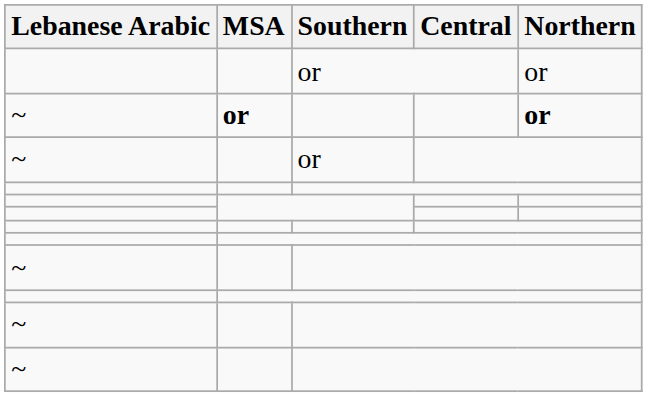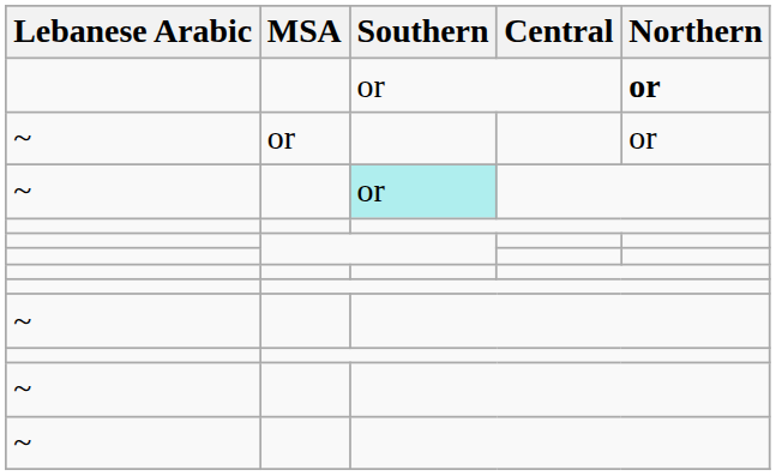row 2 | Northern: normal -> bold
row 3 | MSA: bold -> normal
row 3 | Northern: bold -> normal
row 4 | Southern: no background -> paleturquoise background
